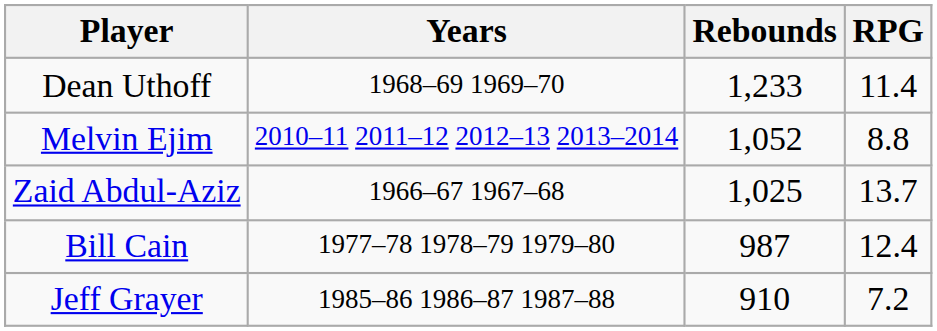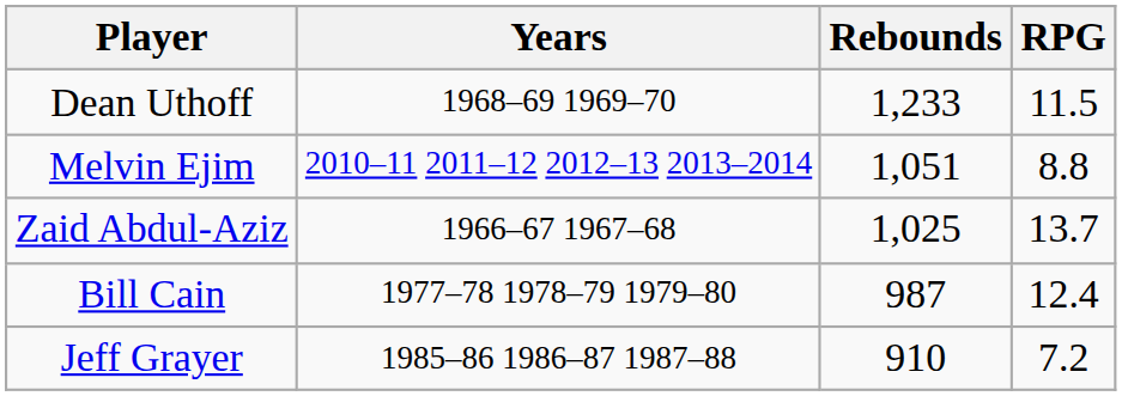Dean Uthoff | RPG: 11.4 -> 11.5
Melvin Ejim | Rebounds: 1,052 -> 1,051
